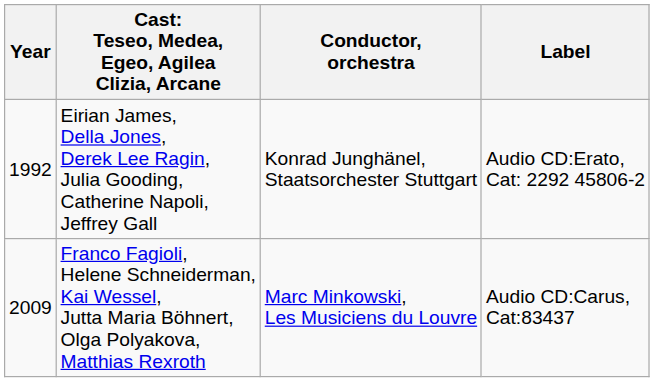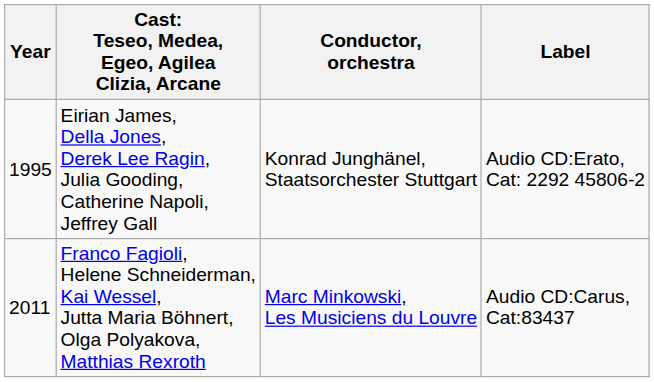row 2 | Year: 1992 -> 1995
row 3 | Year: 2009 -> 2011
